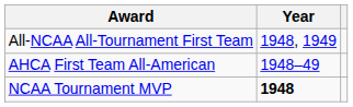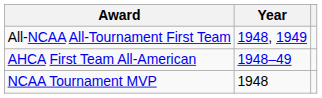NCAA Tournament MVP | Year: bold -> normal
